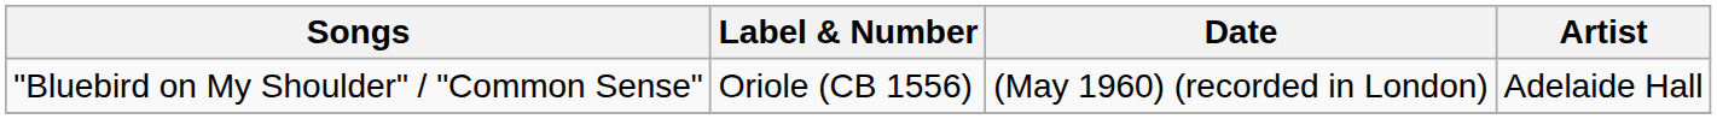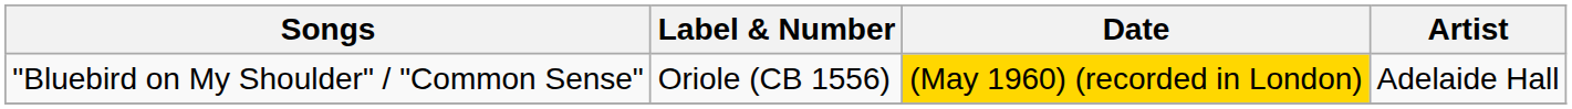"Bluebird on My Shoulder" / "Common Sense" | Date: no background -> gold background
